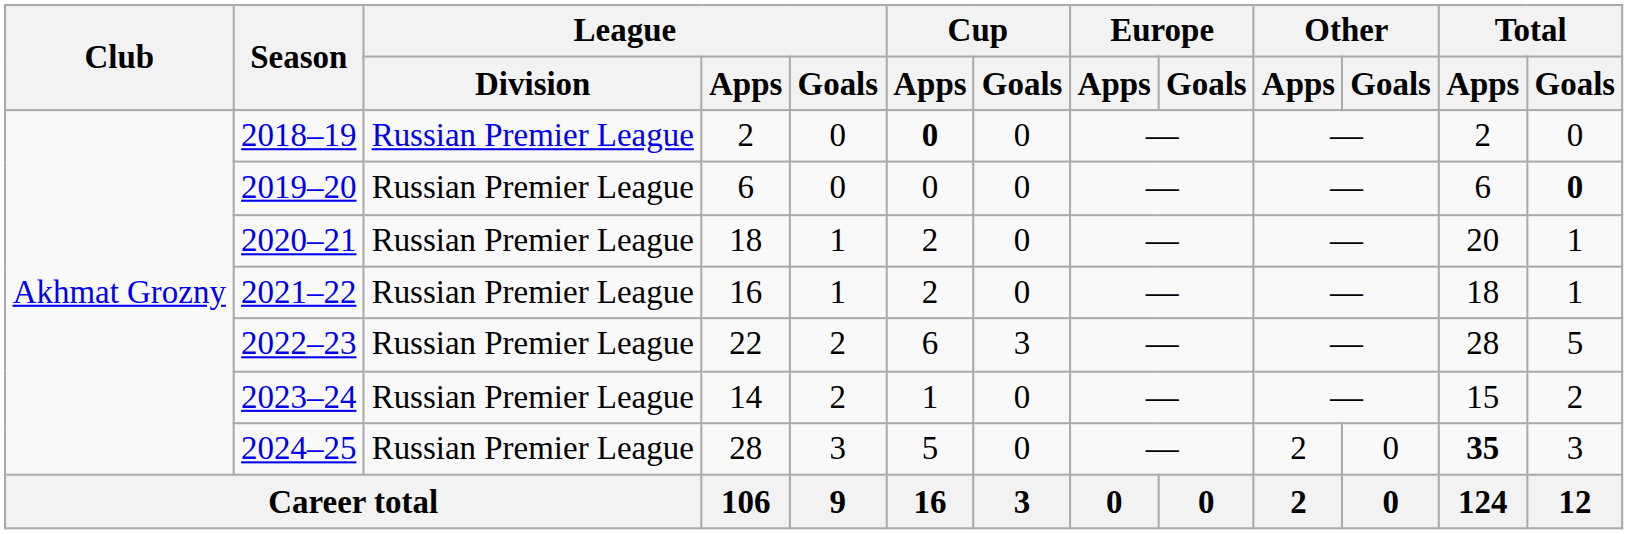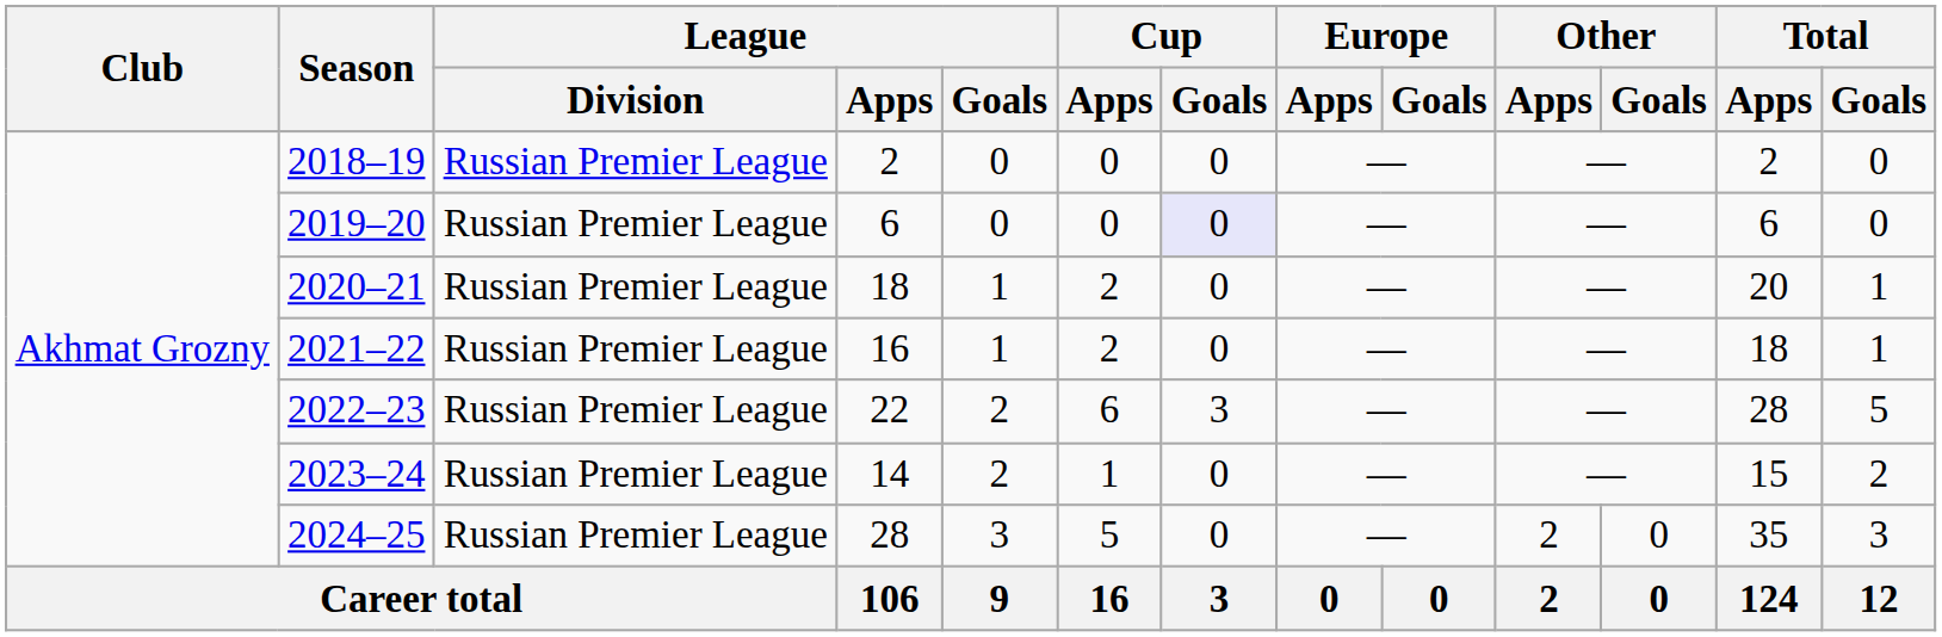2018–19 | Cup / Apps: bold -> normal
2019–20 | Cup / Goals: no background -> lavender background
2019–20 | Total / Goals: bold -> normal
2024–25 | Total / Apps: bold -> normal
